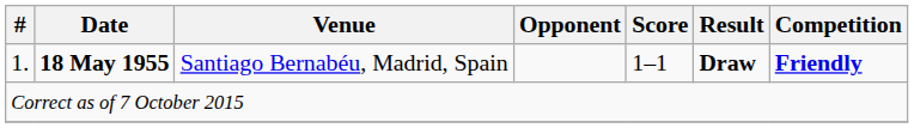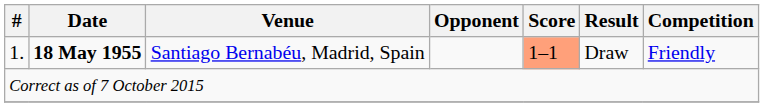1. | Score: no background -> lightsalmon background
1. | Result: bold -> normal
1. | Competition: bold -> normal
